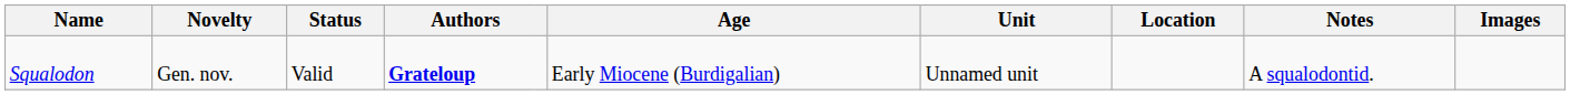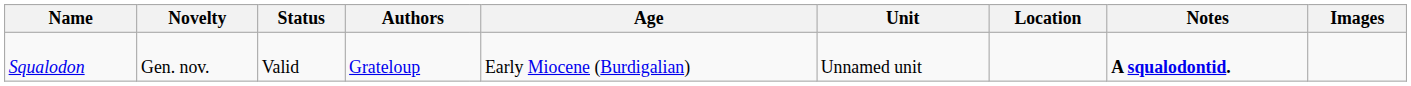Squalodon | column 4: bold -> normal
Squalodon | Notes: normal -> bold
